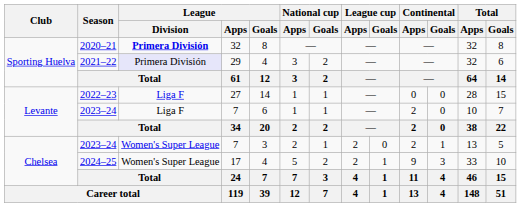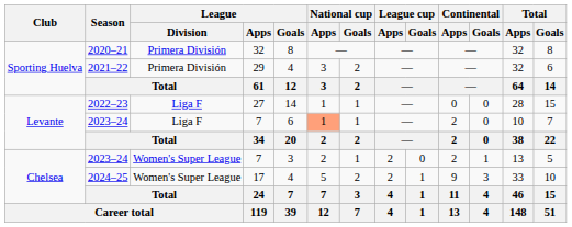2020–21 | League / Division: bold -> normal
2021–22 | League / Division: lavender background -> no background
Levante / 2023–24 | National cup / Apps: no background -> lightsalmon background
